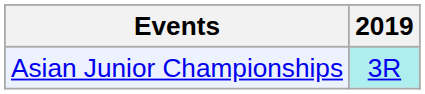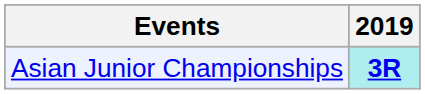Asian Junior Championships | 2019: normal -> bold
